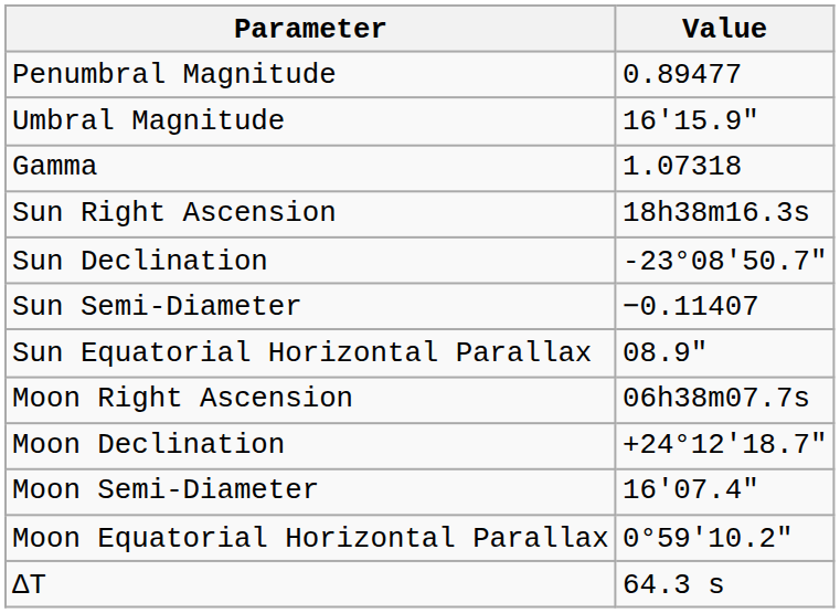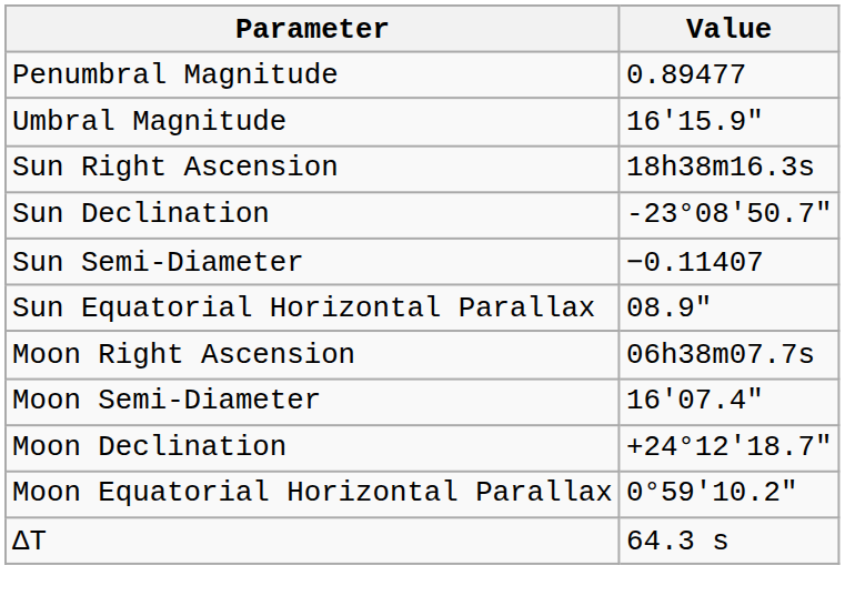- row: Gamma | 1.07318
rows swapped: Moon Declination <-> Moon Semi-Diameter
